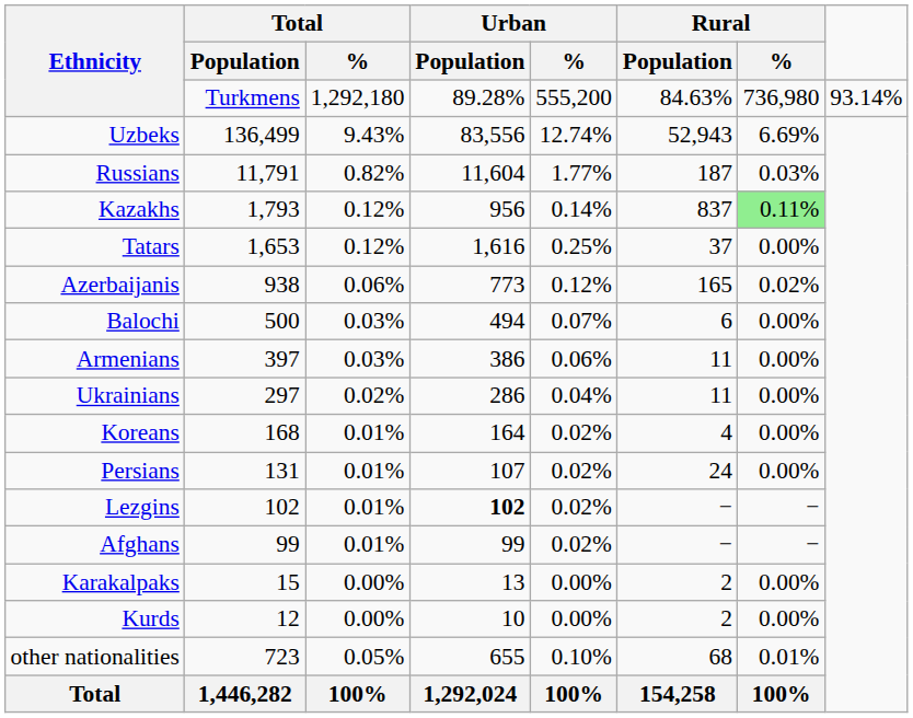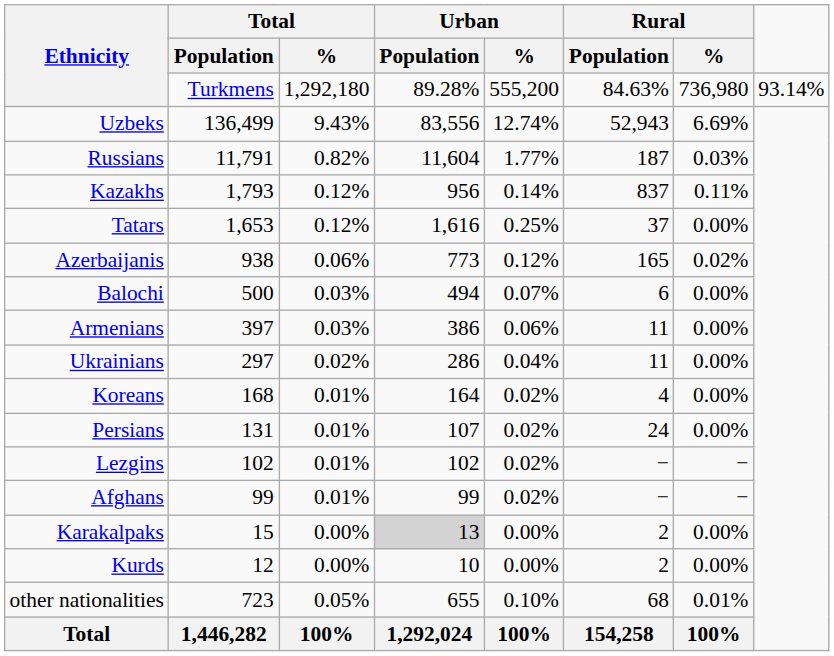Kazakhs | Rural / %: lightgreen background -> no background
Lezgins | Urban / Population: bold -> normal
Karakalpaks | Urban / Population: no background -> lightgrey background
